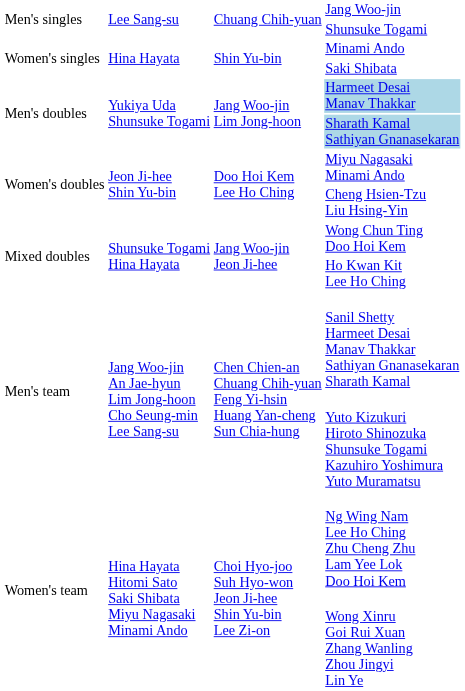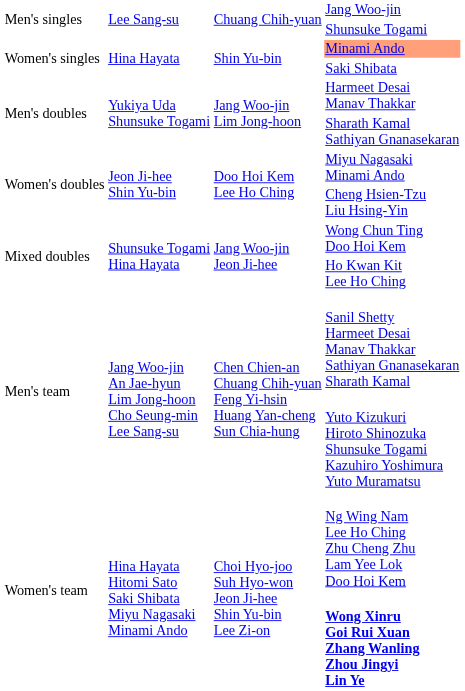Minami Ando | column 4: no background -> lightsalmon background
Harmeet Desai Manav Thakkar | column 4: lightblue background -> no background
Sharath Kamal Sathiyan Gnanasekaran | column 4: lightblue background -> no background
Wong Xinru Goi Rui Xuan Zhang Wanling Zhou Jingyi Lin Ye | column 4: normal -> bold
